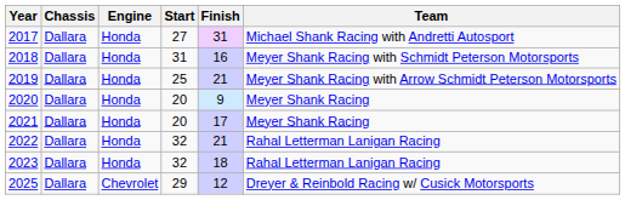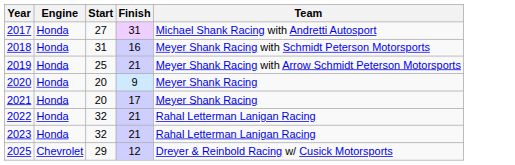- column: Chassis | Dallara | Dallara | Dallara | Dallara | Dallara | Dallara | Dallara | Dallara
2023 | Finish: 18 -> 21
